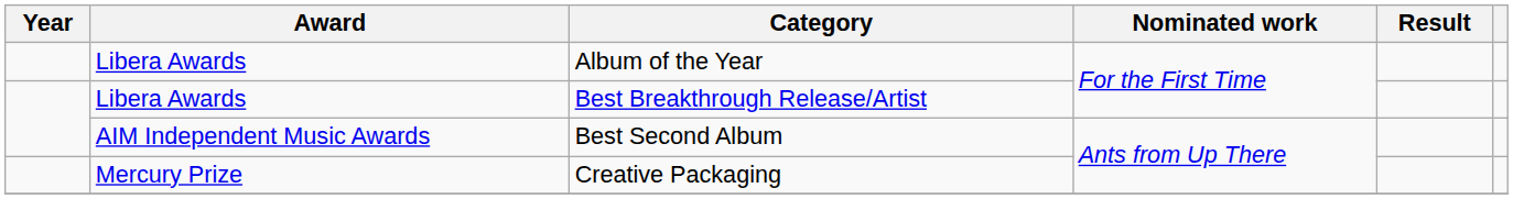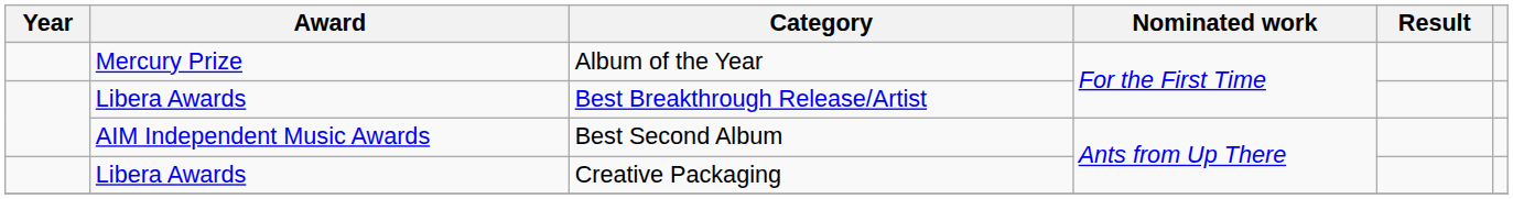Album of the Year | Award: Libera Awards -> Mercury Prize
Creative Packaging | Award: Mercury Prize -> Libera Awards
